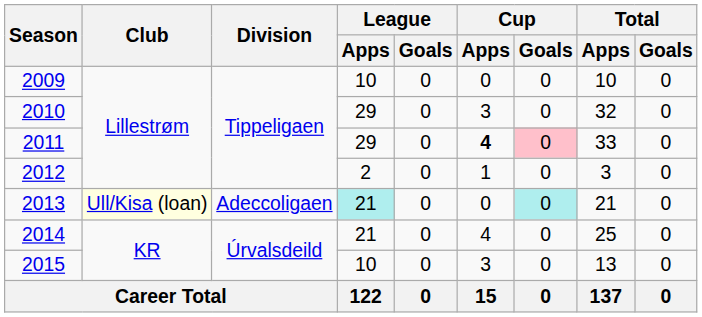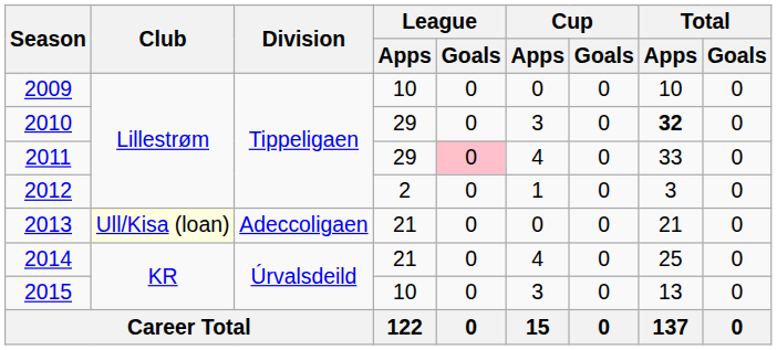2010 | Total / Apps: normal -> bold
2011 | League / Goals: no background -> pink background
2011 | Cup / Apps: bold -> normal
2011 | Cup / Goals: pink background -> no background
2013 | League / Apps: paleturquoise background -> no background
2013 | Cup / Goals: paleturquoise background -> no background
